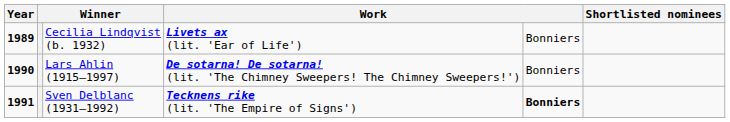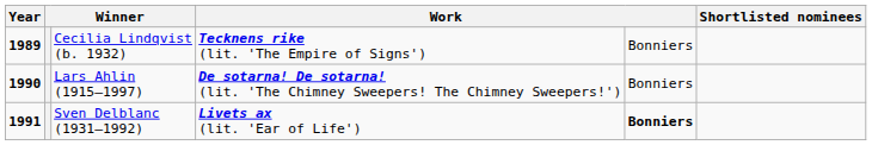Cecilia Lindqvist (b. 1932) | column 4: Livets ax (lit. 'Ear of Life') -> Tecknens rike (lit. 'The Empire of Signs')
Sven Delblanc (1931–1992) | column 4: Tecknens rike (lit. 'The Empire of Signs') -> Livets ax (lit. 'Ear of Life')
